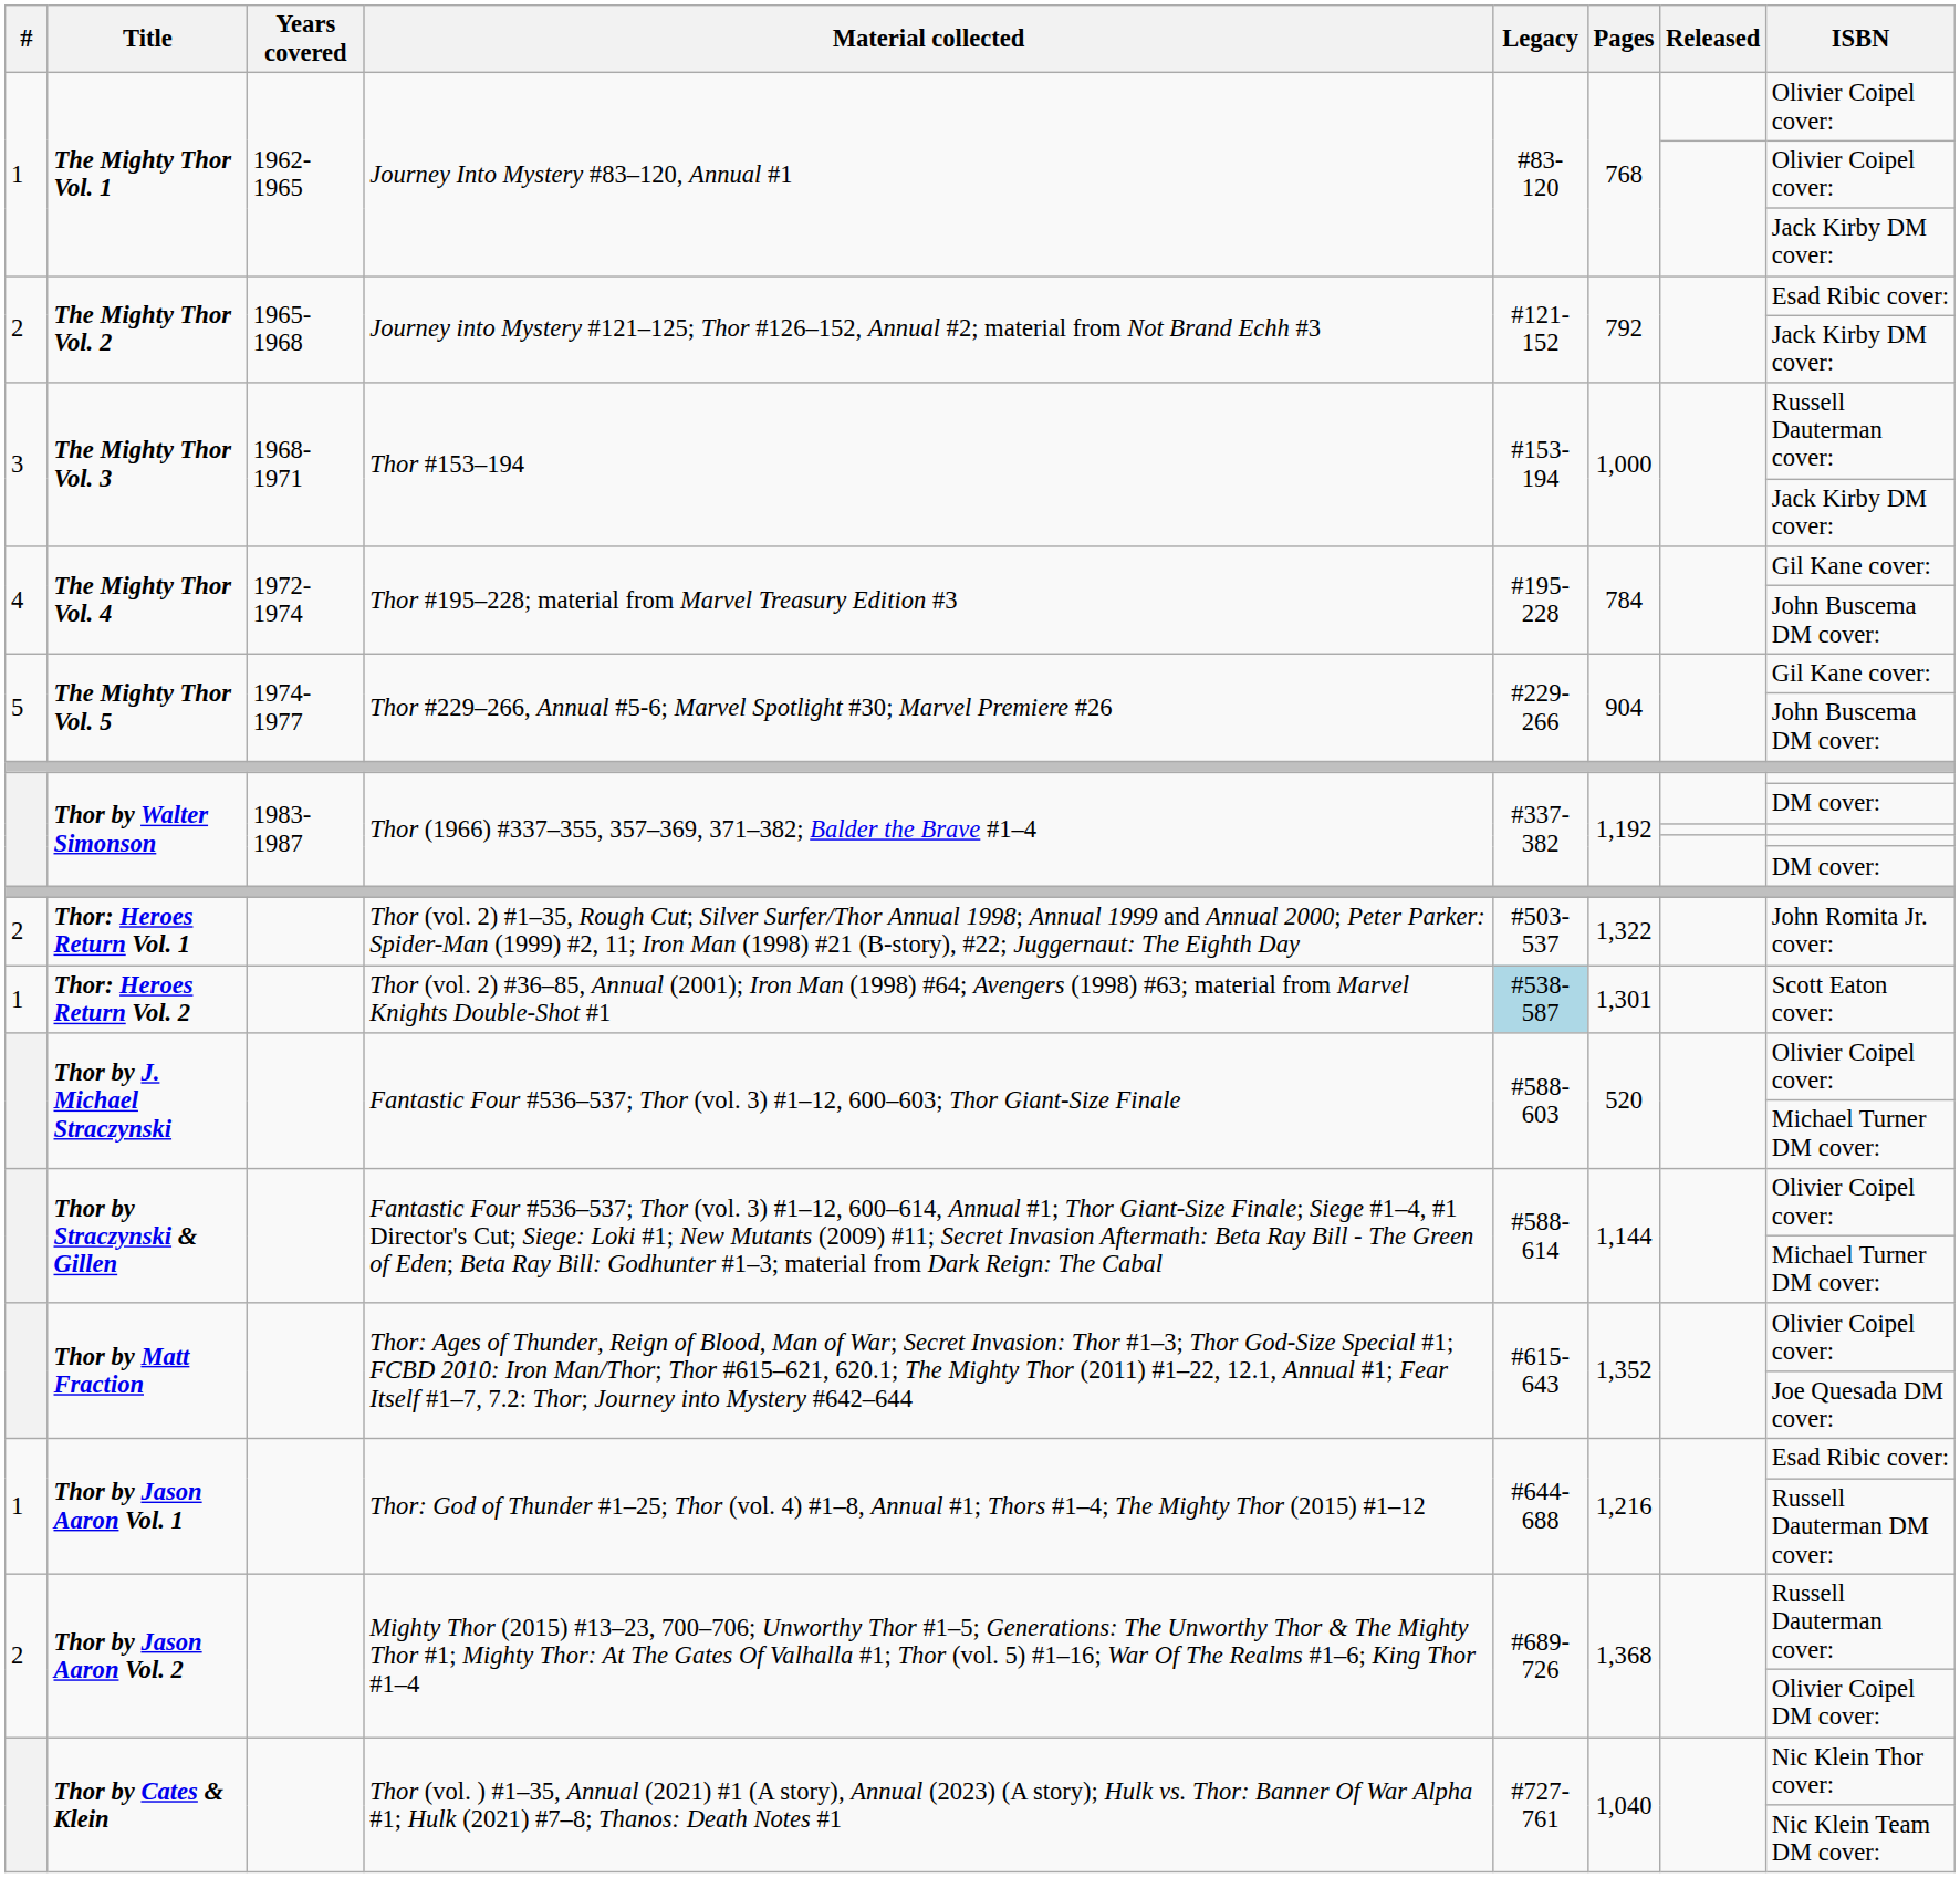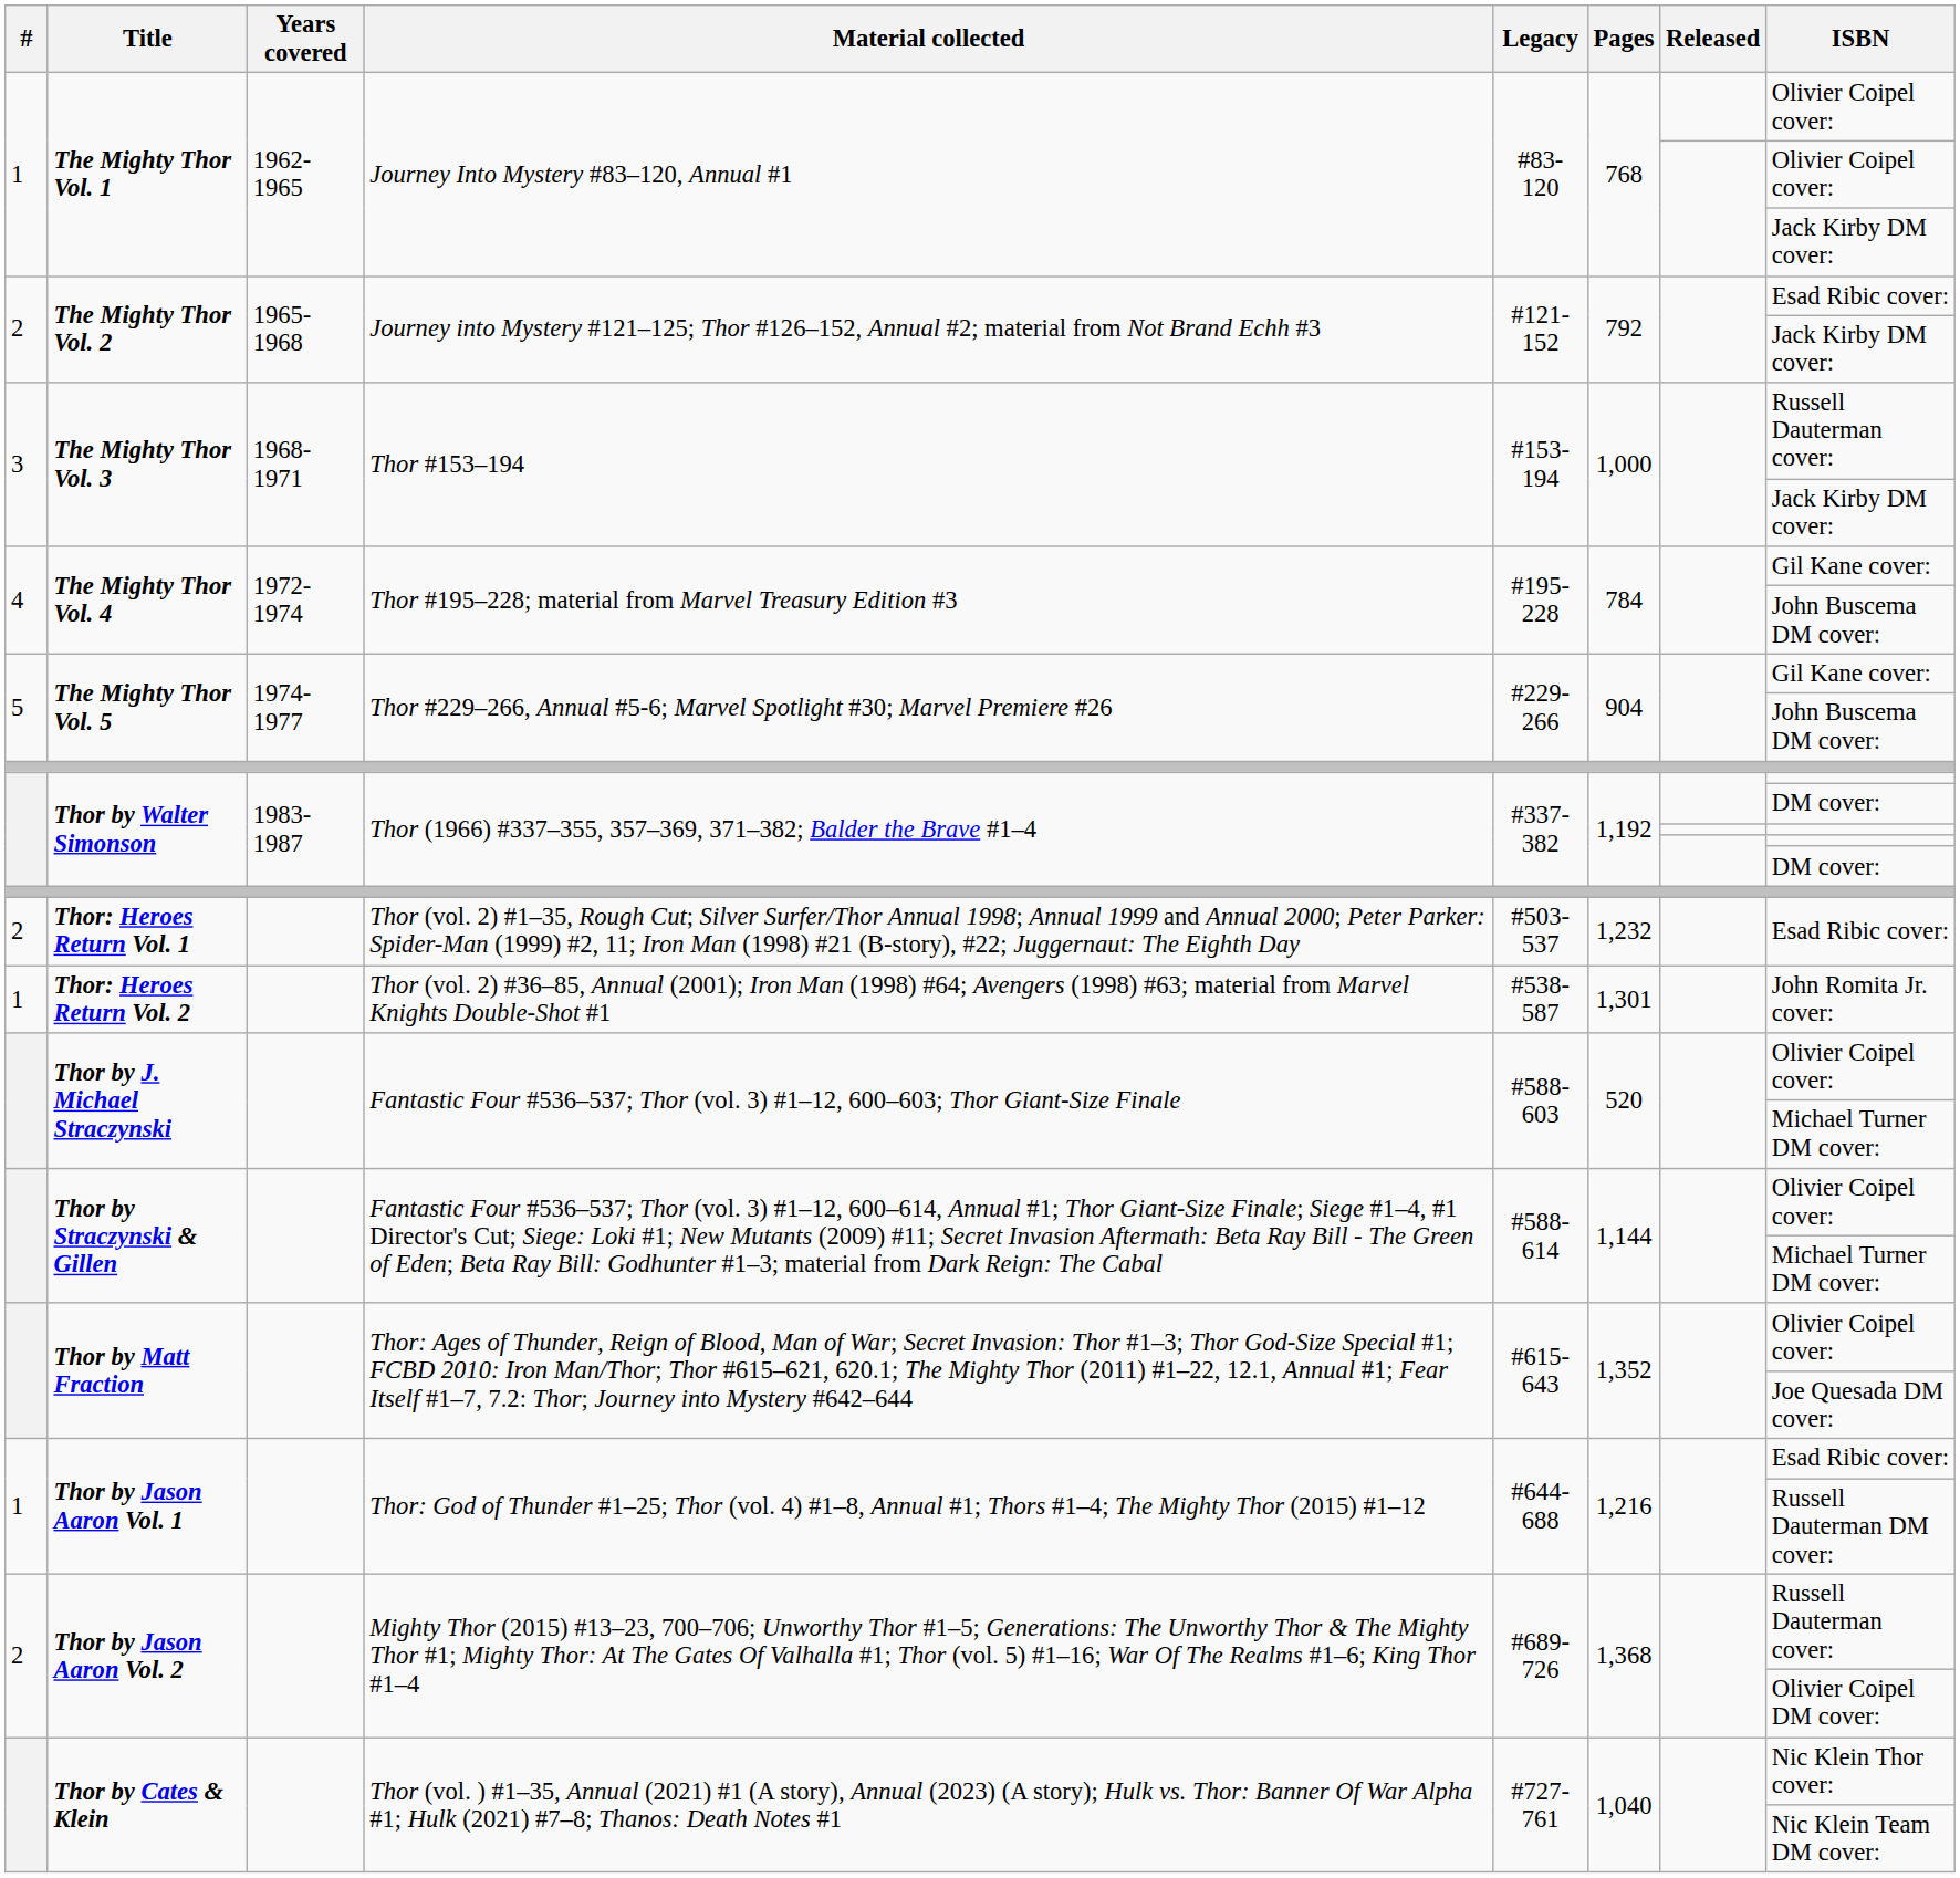Thor: Heroes Return Vol. 1 | Pages: 1,322 -> 1,232
Thor: Heroes Return Vol. 1 | ISBN: John Romita Jr. cover: -> Esad Ribic cover:
Thor: Heroes Return Vol. 2 | Legacy: lightblue background -> no background
Thor: Heroes Return Vol. 2 | ISBN: Scott Eaton cover: -> John Romita Jr. cover:
